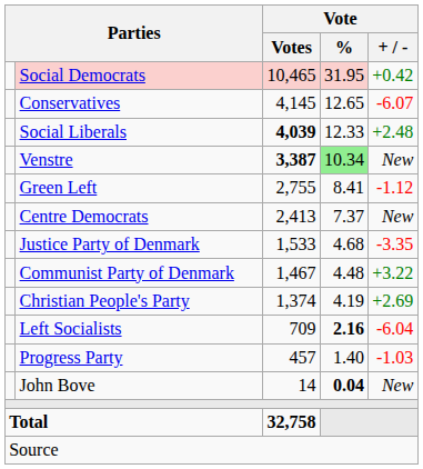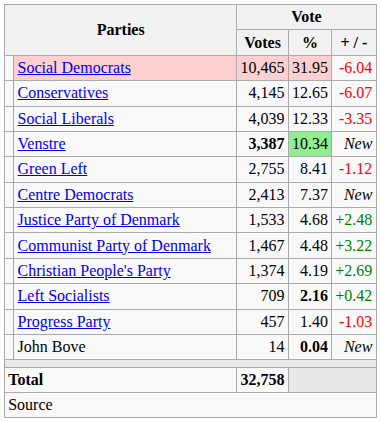Social Democrats | Vote / + / -: +0.42 -> -6.04
Social Liberals | Vote / Votes: bold -> normal
Social Liberals | Vote / + / -: +2.48 -> -3.35
Justice Party of Denmark | Vote / + / -: -3.35 -> +2.48
Left Socialists | Vote / + / -: -6.04 -> +0.42
